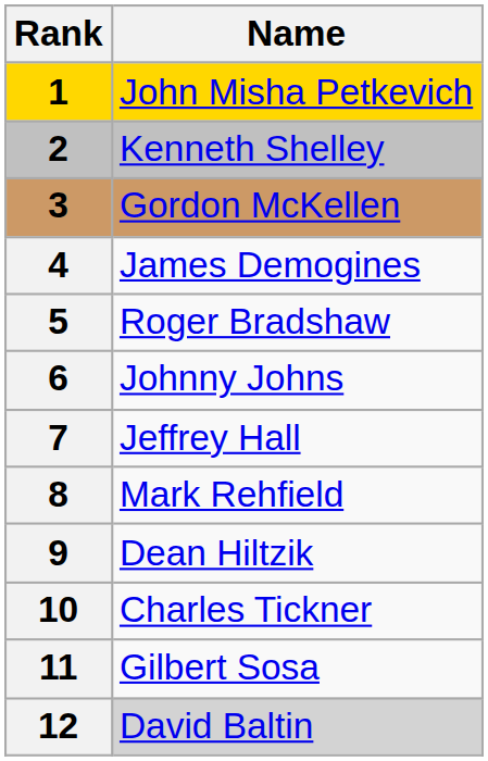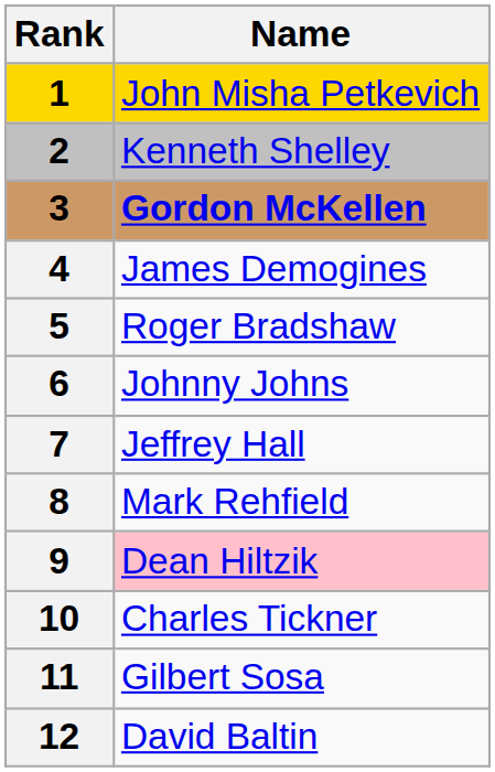Gordon McKellen | Name: normal -> bold
Dean Hiltzik | Name: no background -> pink background
David Baltin | Name: lightgrey background -> no background
